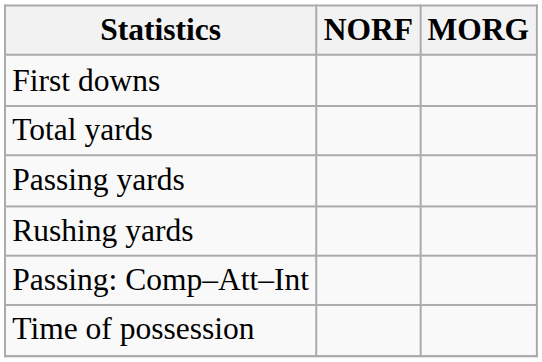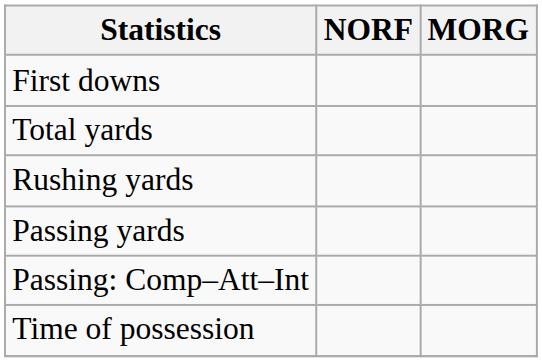rows swapped: Rushing yards <-> Passing yards
